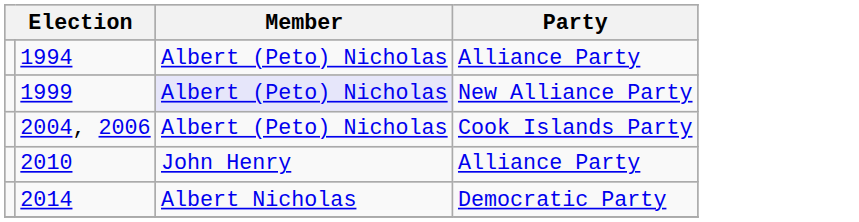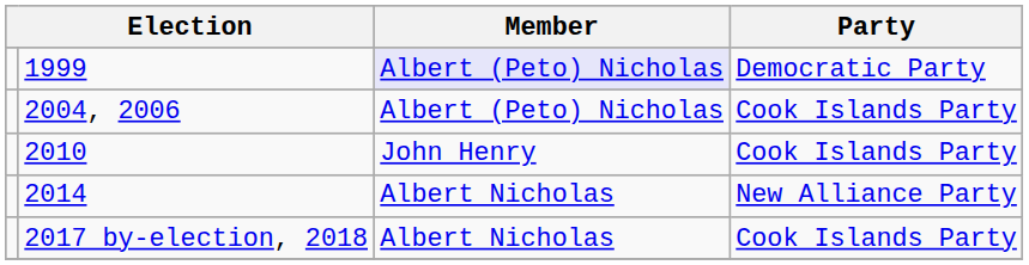- row: 1994 | Albert (Peto) Nicholas | Alliance Party
1999 | Party: New Alliance Party -> Democratic Party
2010 | Party: Alliance Party -> Cook Islands Party
2014 | Party: Democratic Party -> New Alliance Party
+ row: 2017 by-election, 2018 | Albert Nicholas | Cook Islands Party
